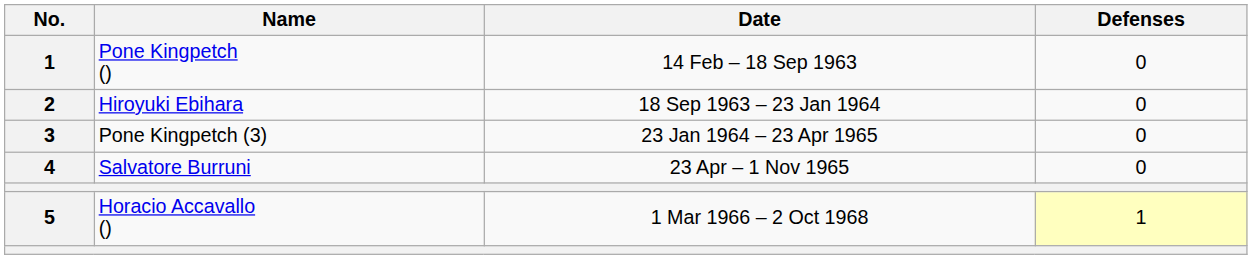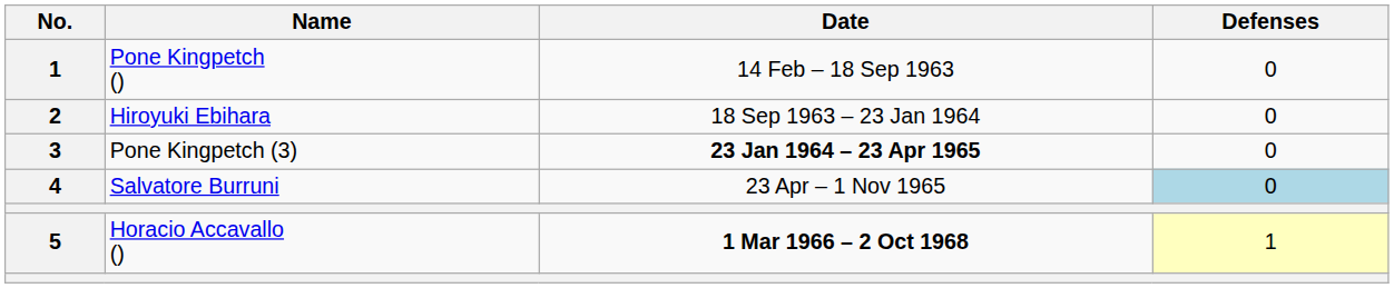Pone Kingpetch (3) | Date: normal -> bold
Salvatore Burruni | Defenses: no background -> lightblue background
Horacio Accavallo () | Date: normal -> bold
